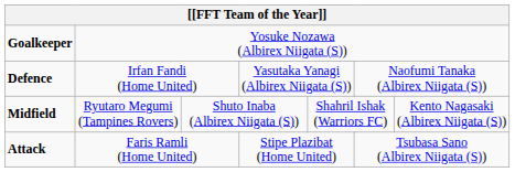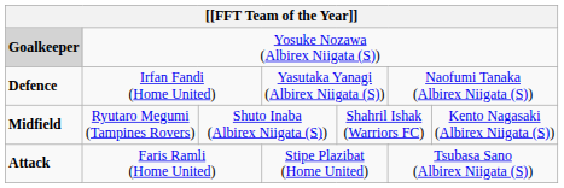Goalkeeper | column 1: no background -> lightgrey background
